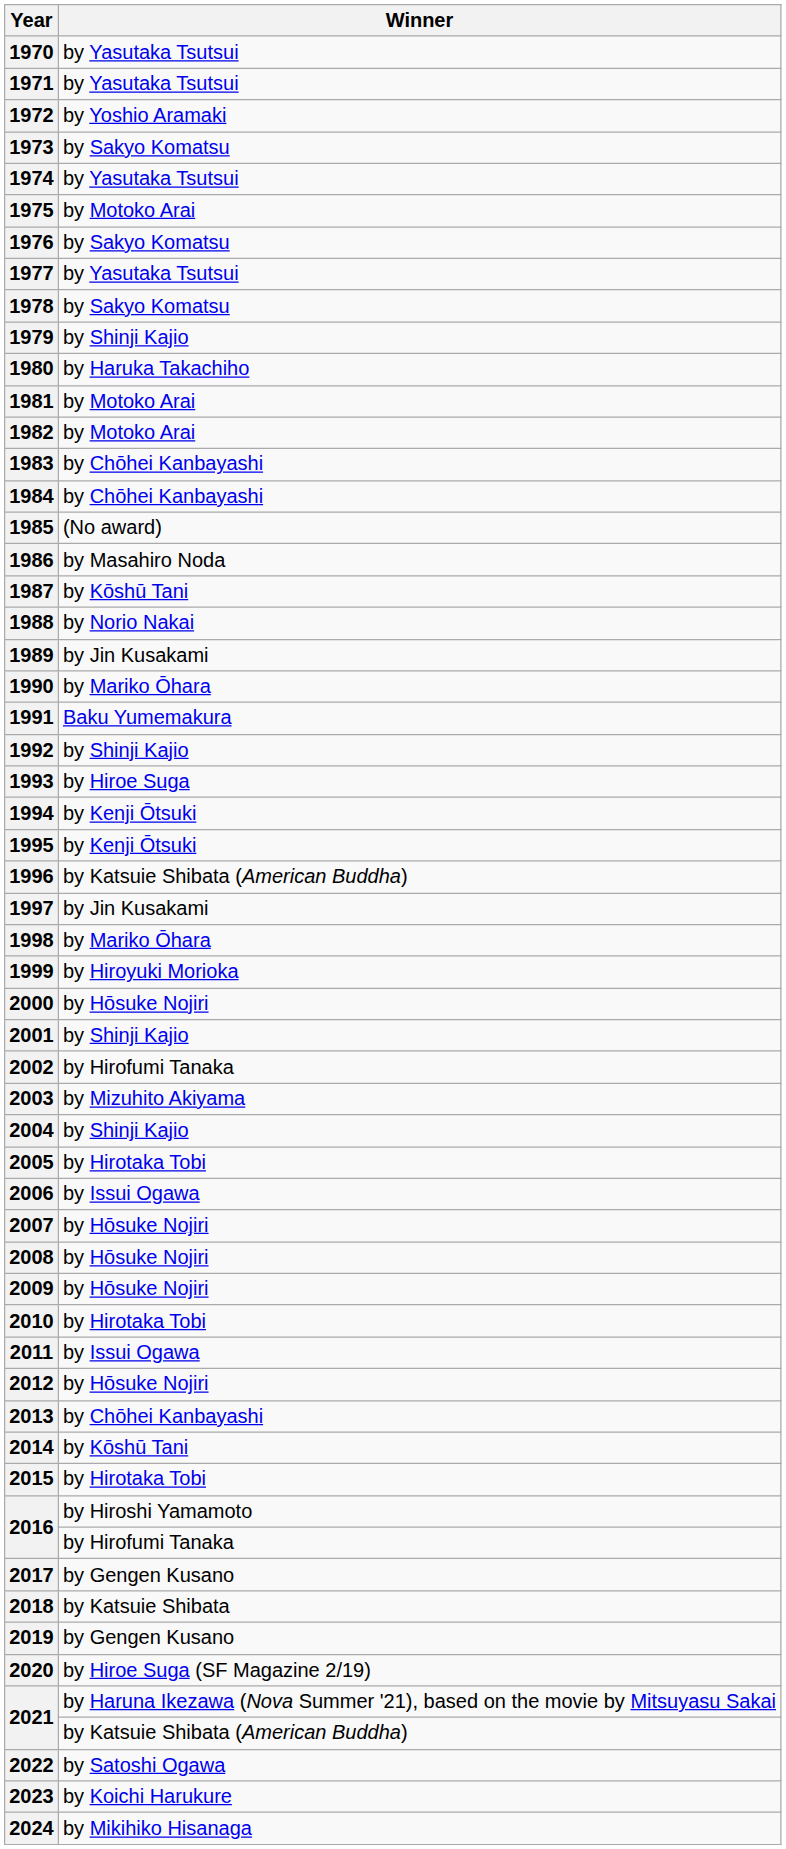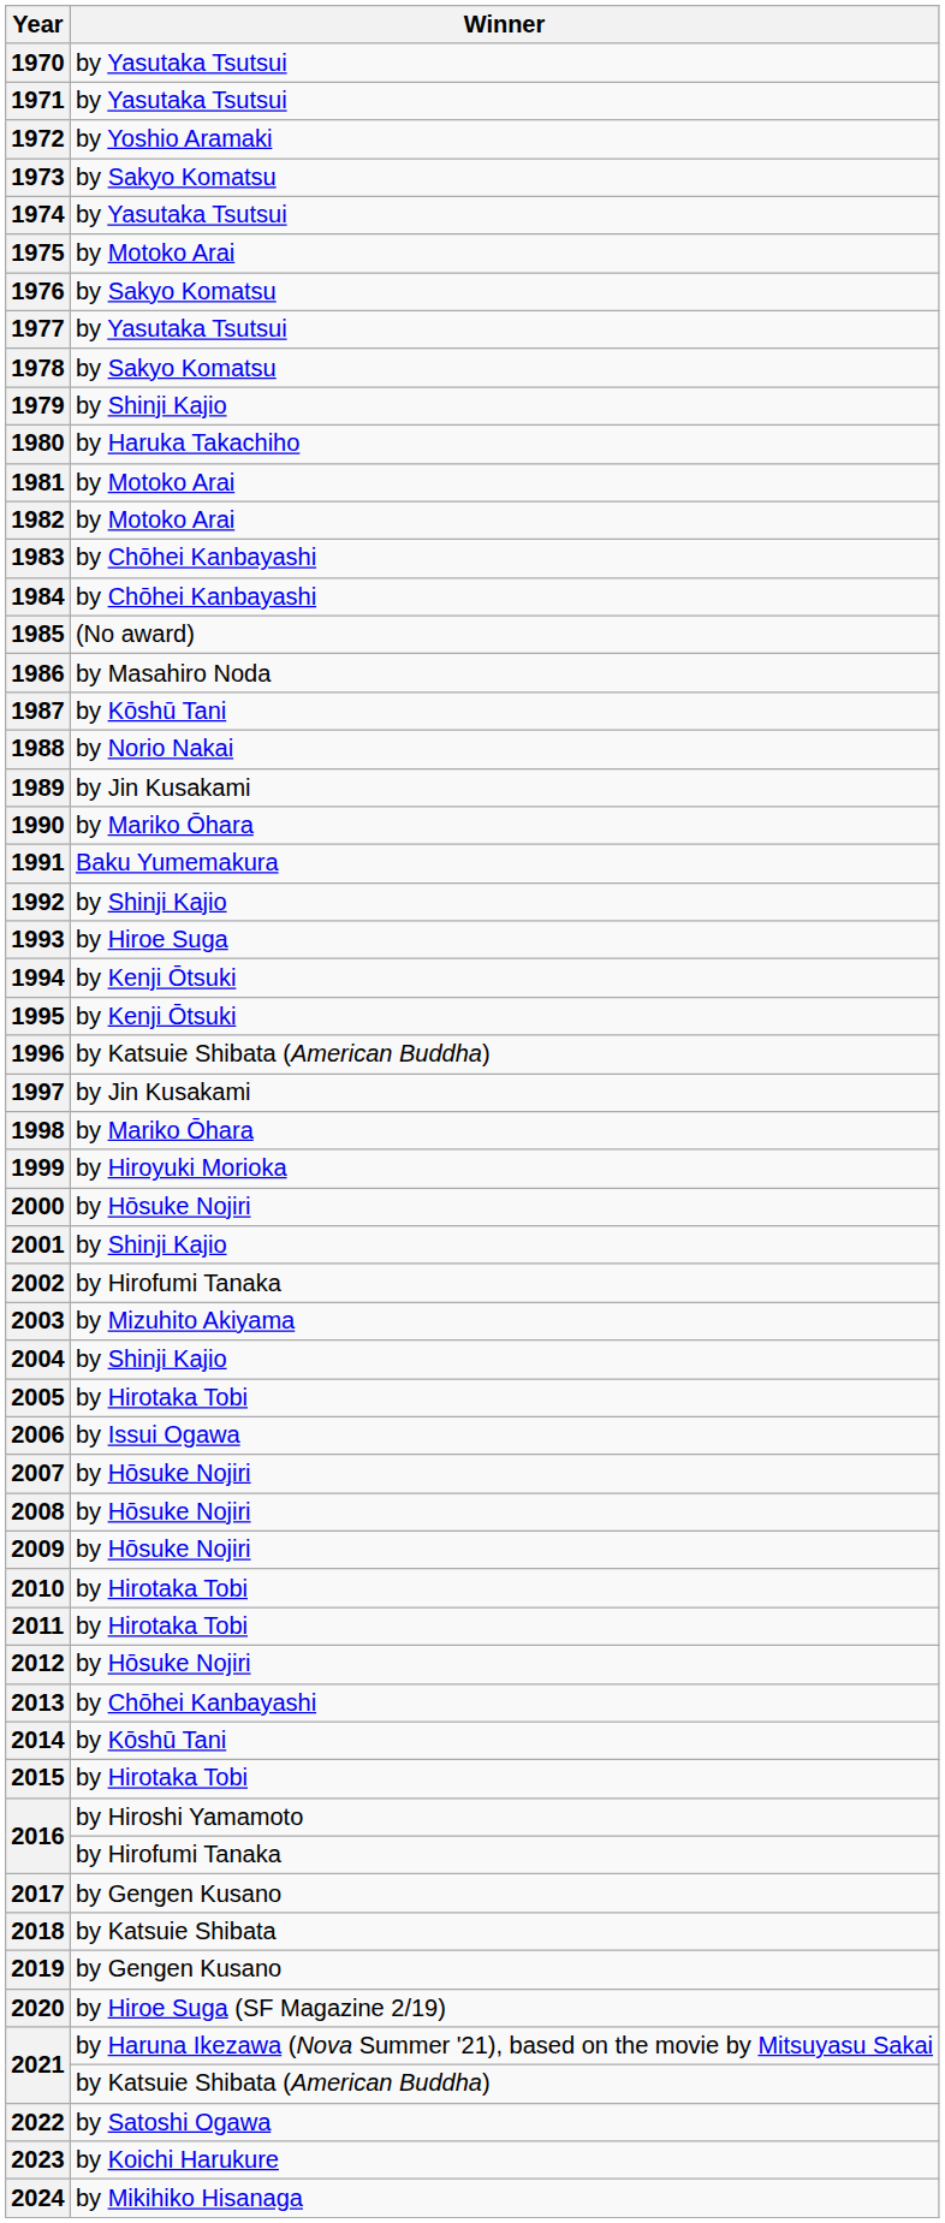row 43 | Winner: by Issui Ogawa -> by Hirotaka Tobi
